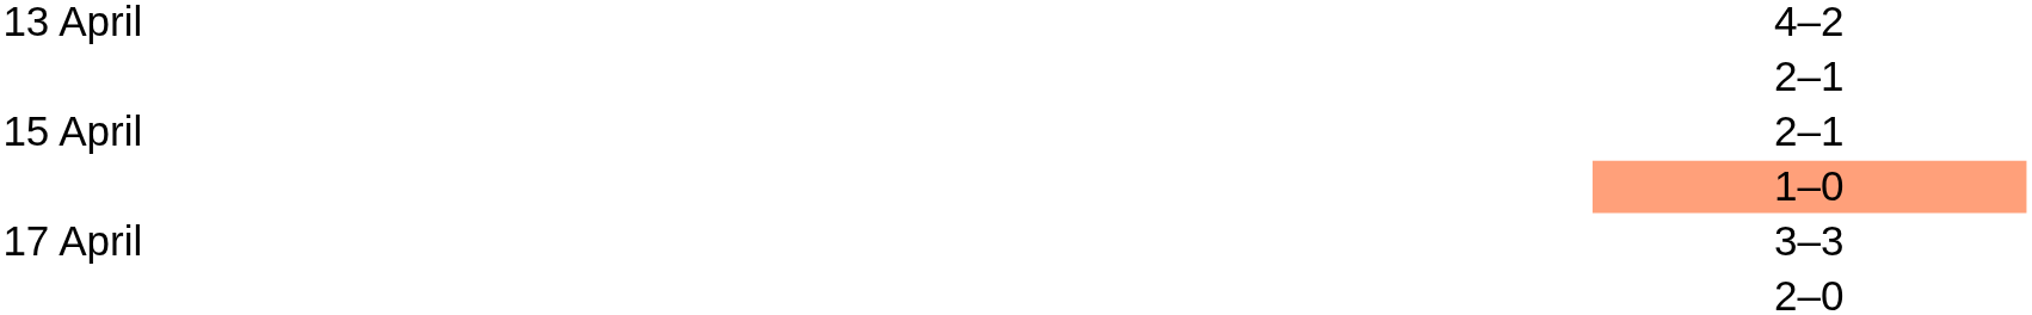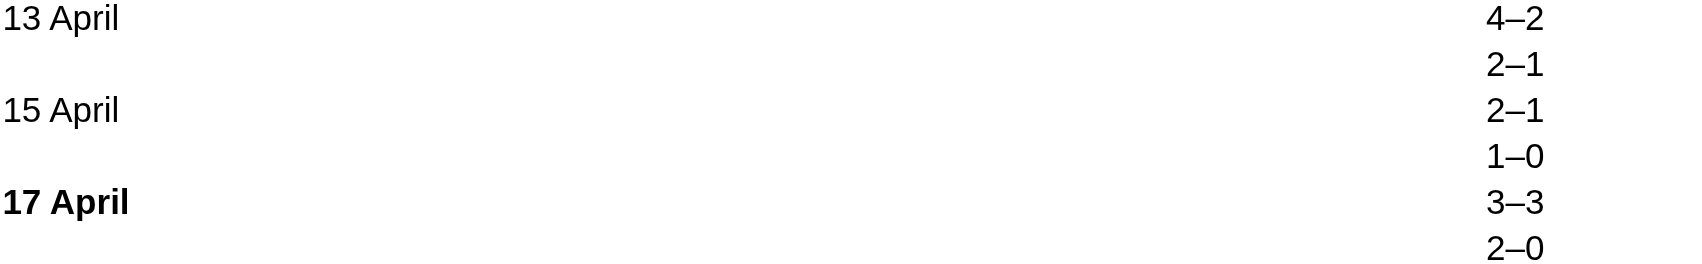1–0 | column 2: lightsalmon background -> no background
3–3 | column 1: normal -> bold
